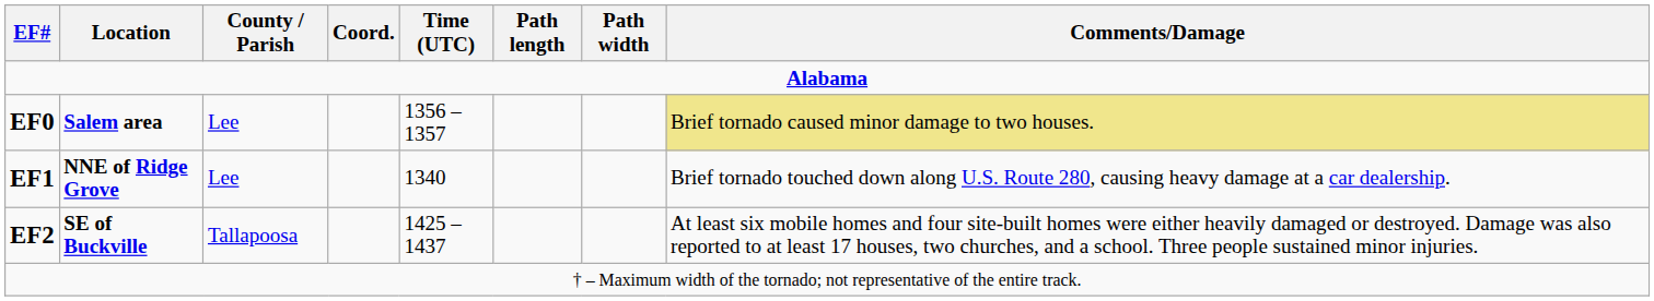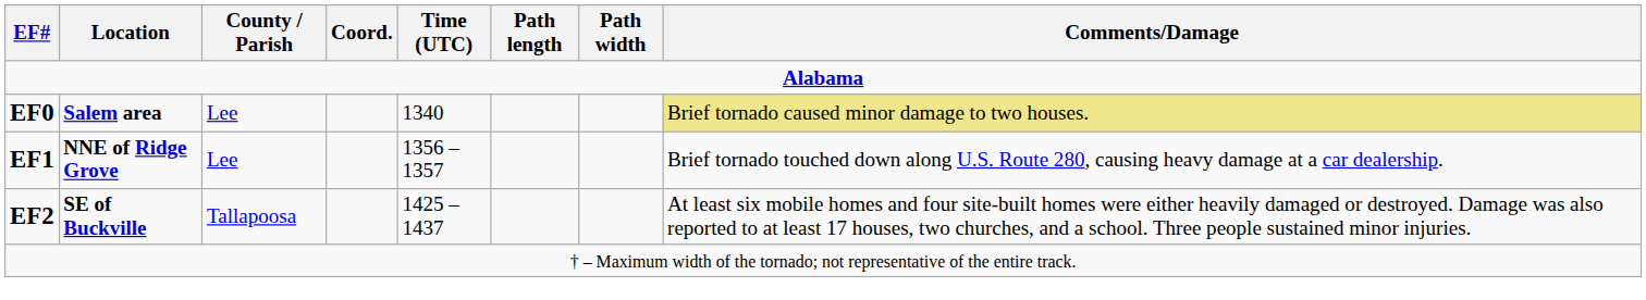EF0 | Time (UTC): 1356 – 1357 -> 1340
EF1 | Time (UTC): 1340 -> 1356 – 1357
